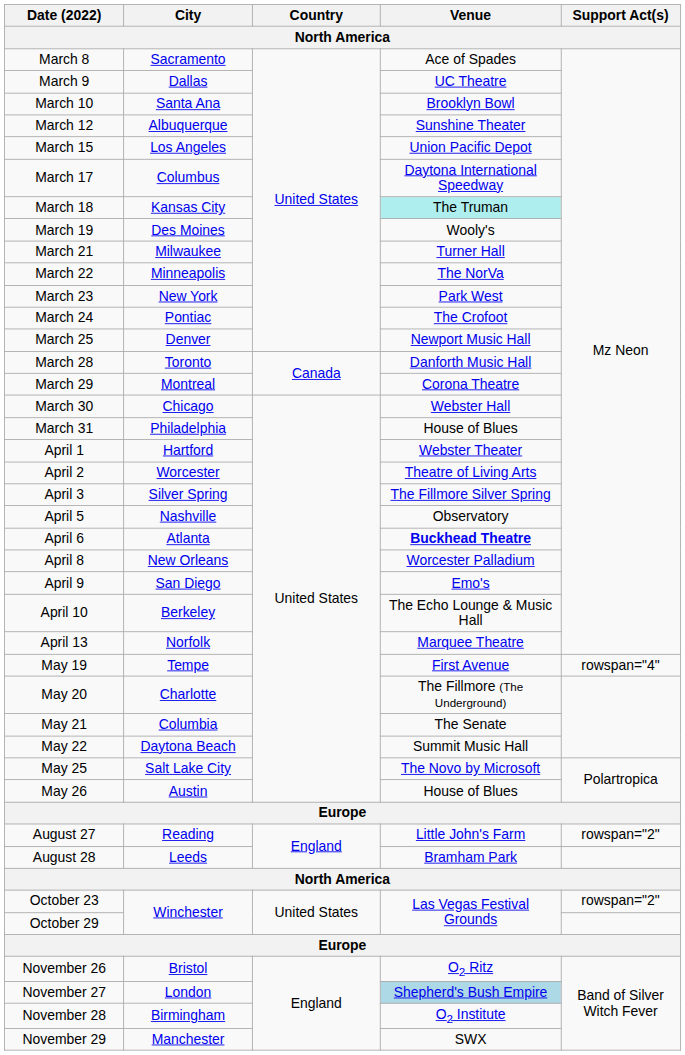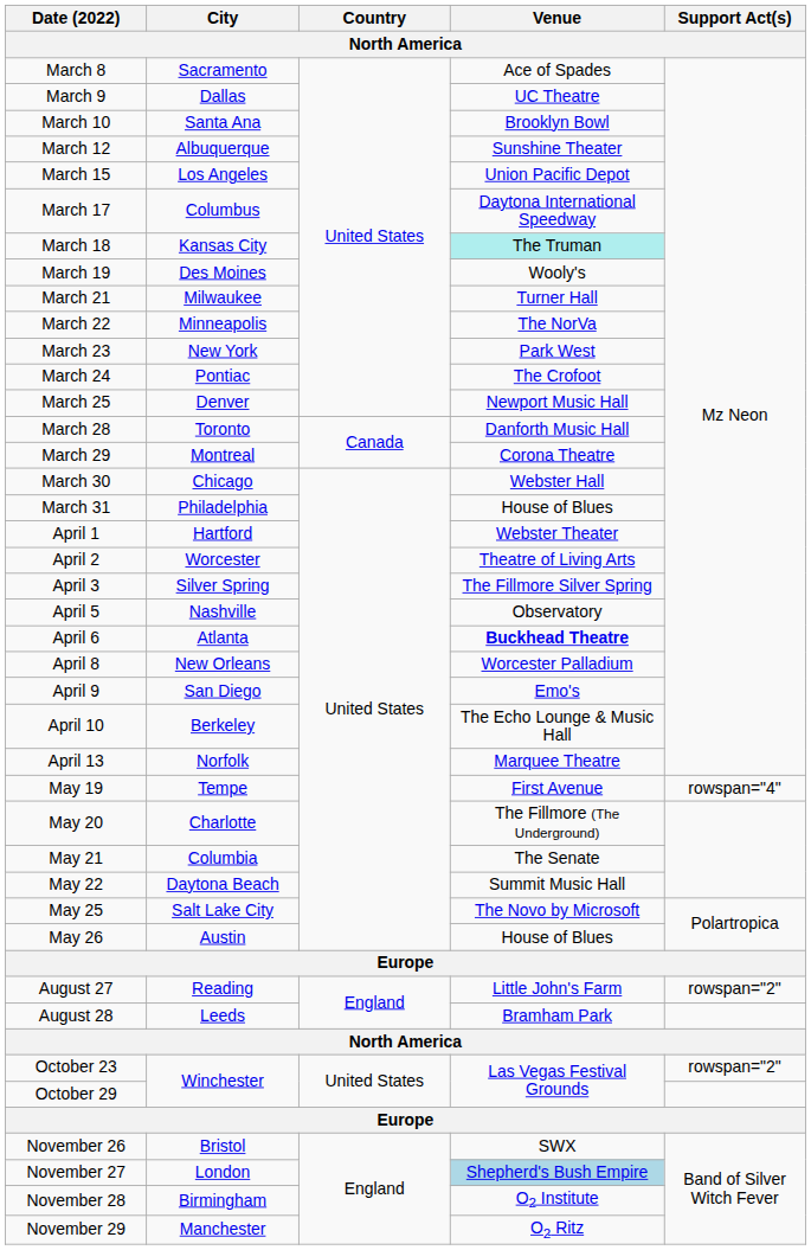November 26 | Venue: O2 Ritz -> SWX
November 29 | Venue: SWX -> O2 Ritz
